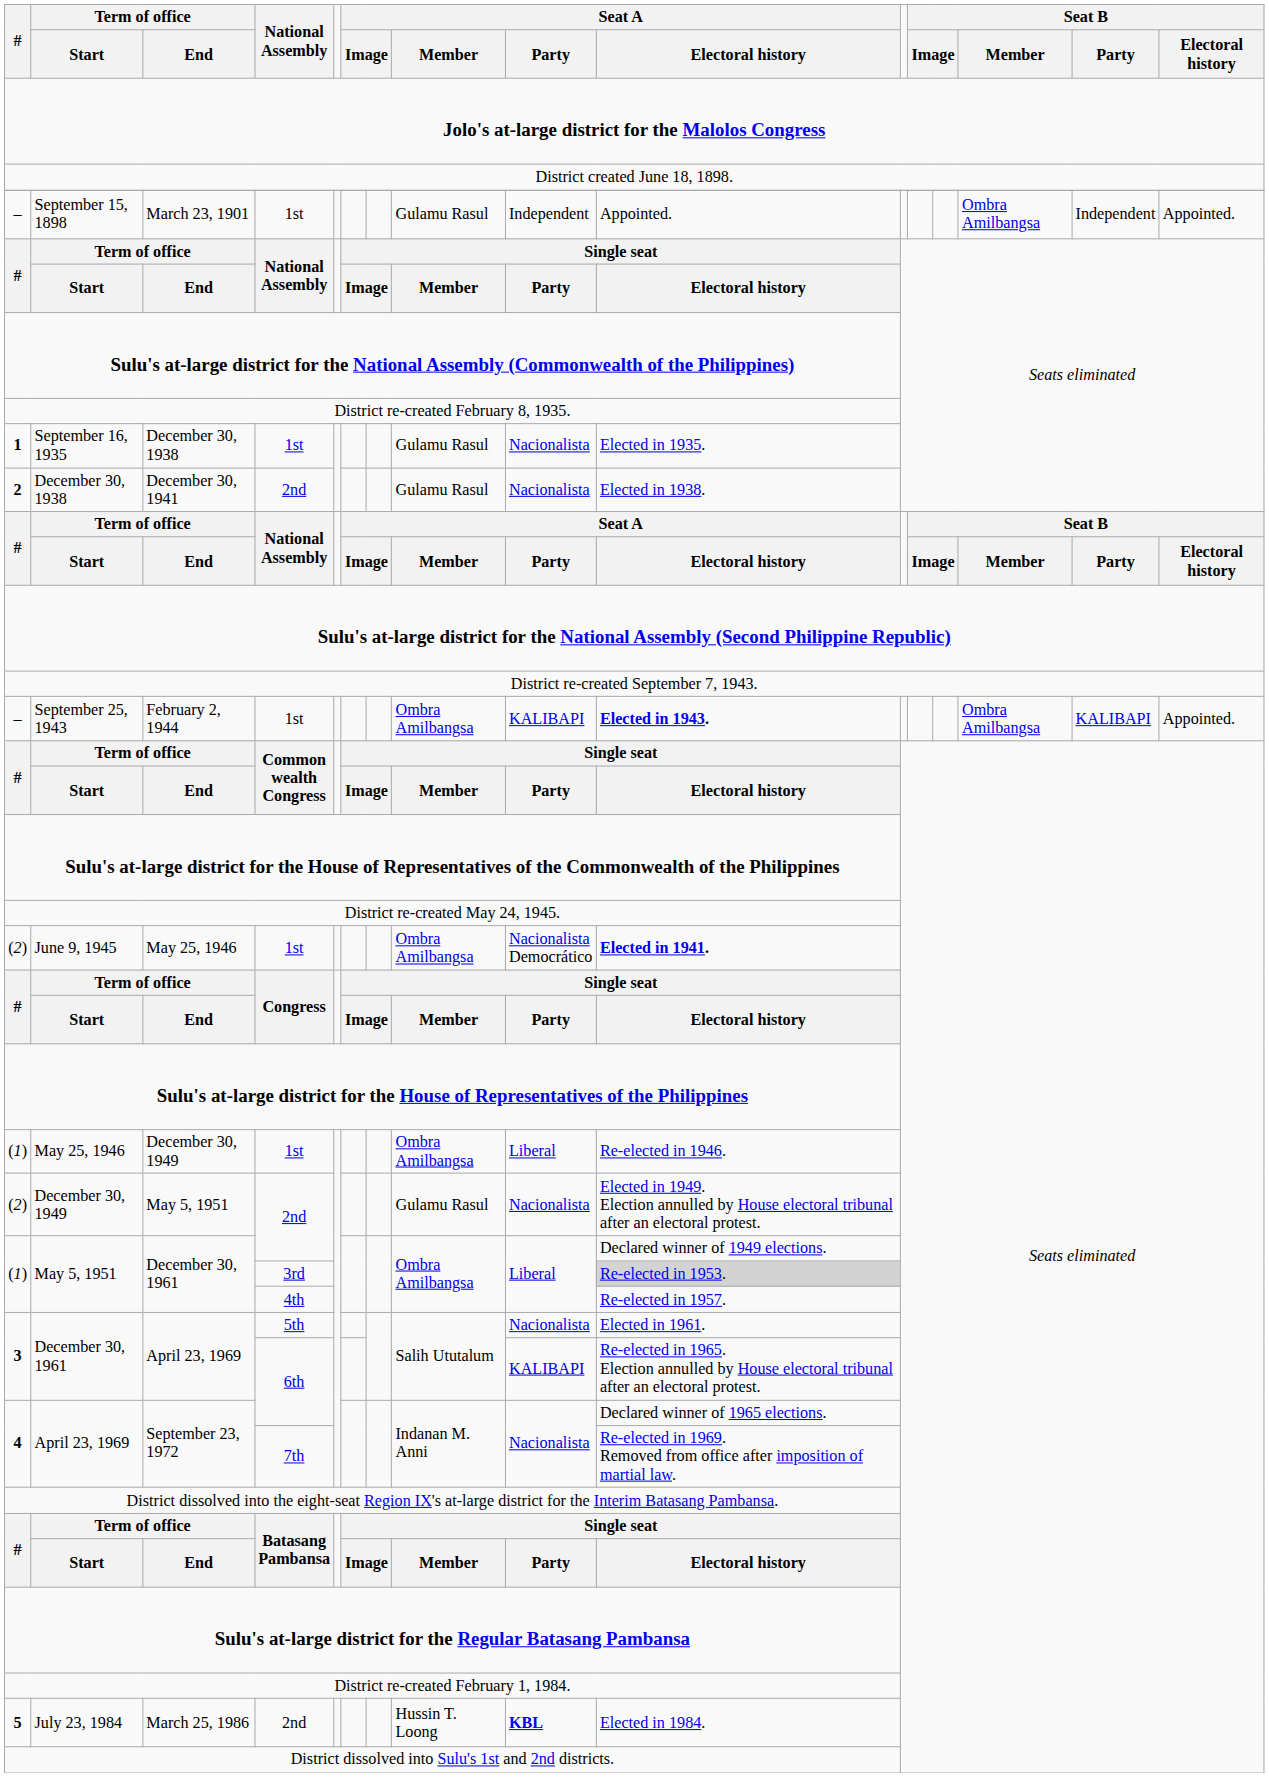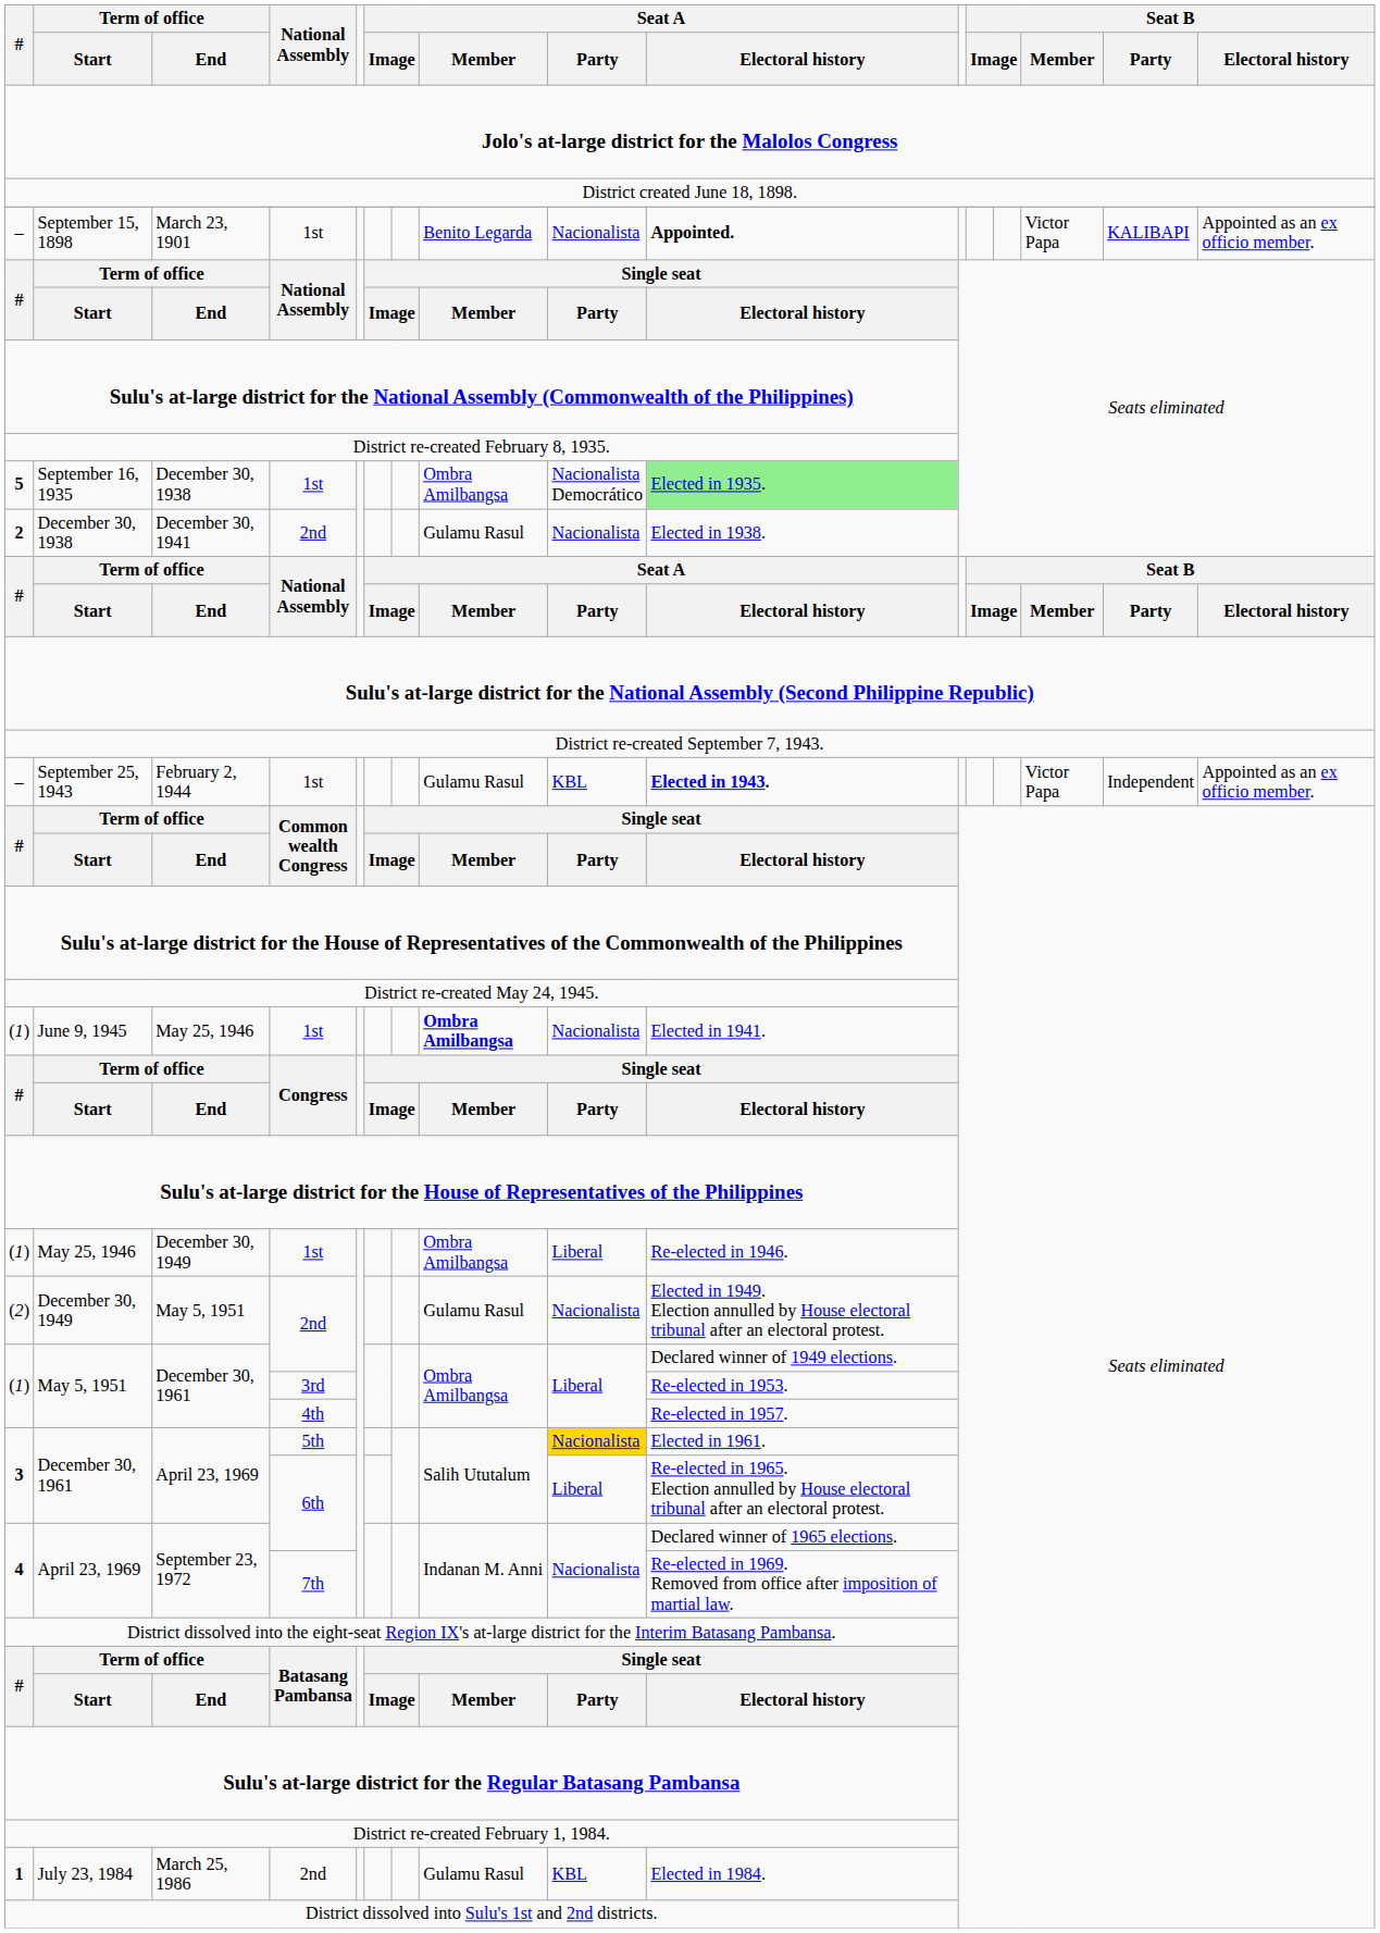September 15, 1898 | Seat A / Member: Gulamu Rasul -> Benito Legarda
September 15, 1898 | Seat A / Party: Independent -> Nacionalista
September 15, 1898 | Seat A / Electoral history: normal -> bold
September 15, 1898 | Seat B / Member: Ombra Amilbangsa -> Victor Papa
September 15, 1898 | Seat B / Party: Independent -> KALIBAPI
September 15, 1898 | Seat B / Electoral history: Appointed. -> Appointed as an ex officio member.
September 16, 1935 | #: 1 -> 5
September 16, 1935 | Seat A / Member: Gulamu Rasul -> Ombra Amilbangsa
September 16, 1935 | Seat A / Party: Nacionalista -> Nacionalista Democrático
September 16, 1935 | Seat A / Electoral history: no background -> lightgreen background
September 25, 1943 | Seat A / Member: Ombra Amilbangsa -> Gulamu Rasul
September 25, 1943 | Seat A / Party: KALIBAPI -> KBL
September 25, 1943 | Seat B / Member: Ombra Amilbangsa -> Victor Papa
September 25, 1943 | Seat B / Party: KALIBAPI -> Independent
September 25, 1943 | Seat B / Electoral history: Appointed. -> Appointed as an ex officio member.
June 9, 1945 | #: (2) -> (1)
June 9, 1945 | Seat A / Member: normal -> bold
June 9, 1945 | Seat A / Party: Nacionalista Democrático -> Nacionalista
June 9, 1945 | Seat A / Electoral history: bold -> normal
May 5, 1951 / 3rd | Seat A / Electoral history: lightgrey background -> no background
December 30, 1961 / 5th | Seat A / Party: no background -> gold background
December 30, 1961 / 6th | Seat A / Party: KALIBAPI -> Liberal
July 23, 1984 | #: 5 -> 1
July 23, 1984 | Seat A / Member: Hussin T. Loong -> Gulamu Rasul
July 23, 1984 | Seat A / Party: bold -> normal
